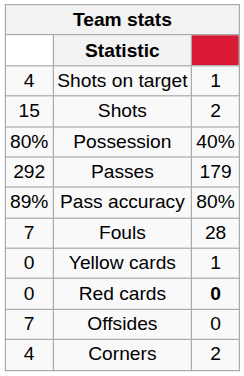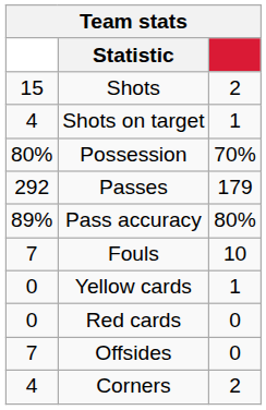rows swapped: Shots <-> Shots on target
Possession | column 3: 40% -> 70%
Fouls | column 3: 28 -> 10
Red cards | column 3: bold -> normal
